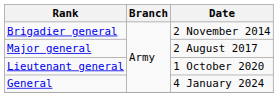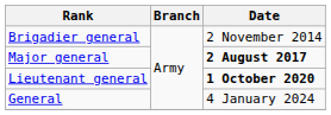Major general | Date: normal -> bold
Lieutenant general | Date: normal -> bold
